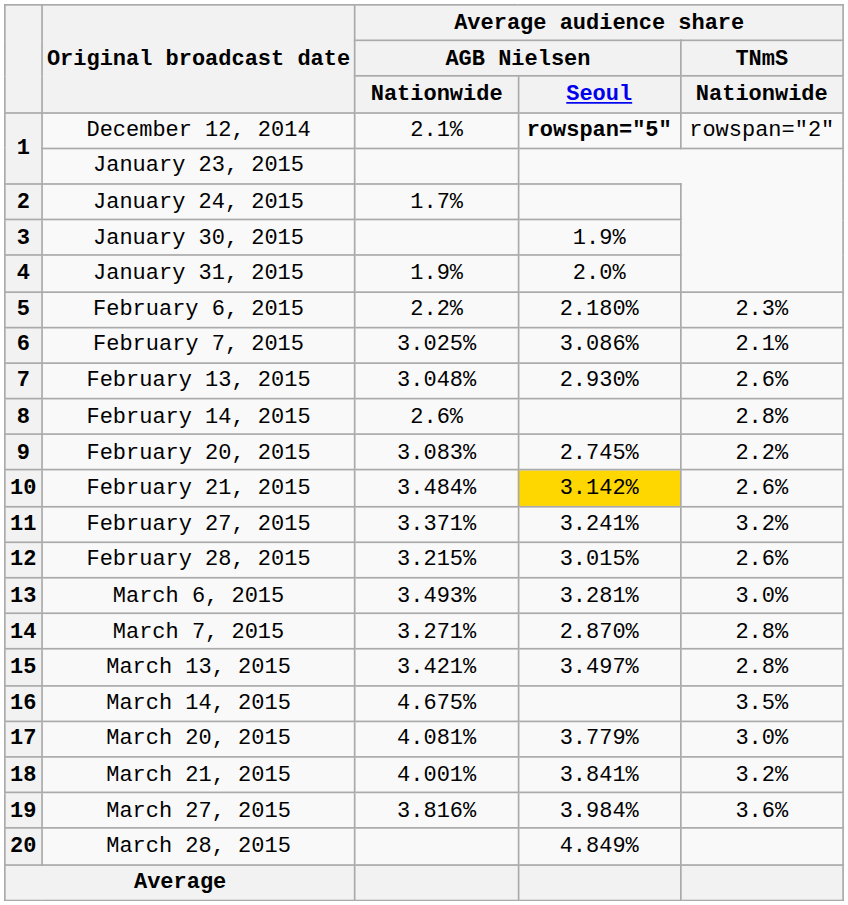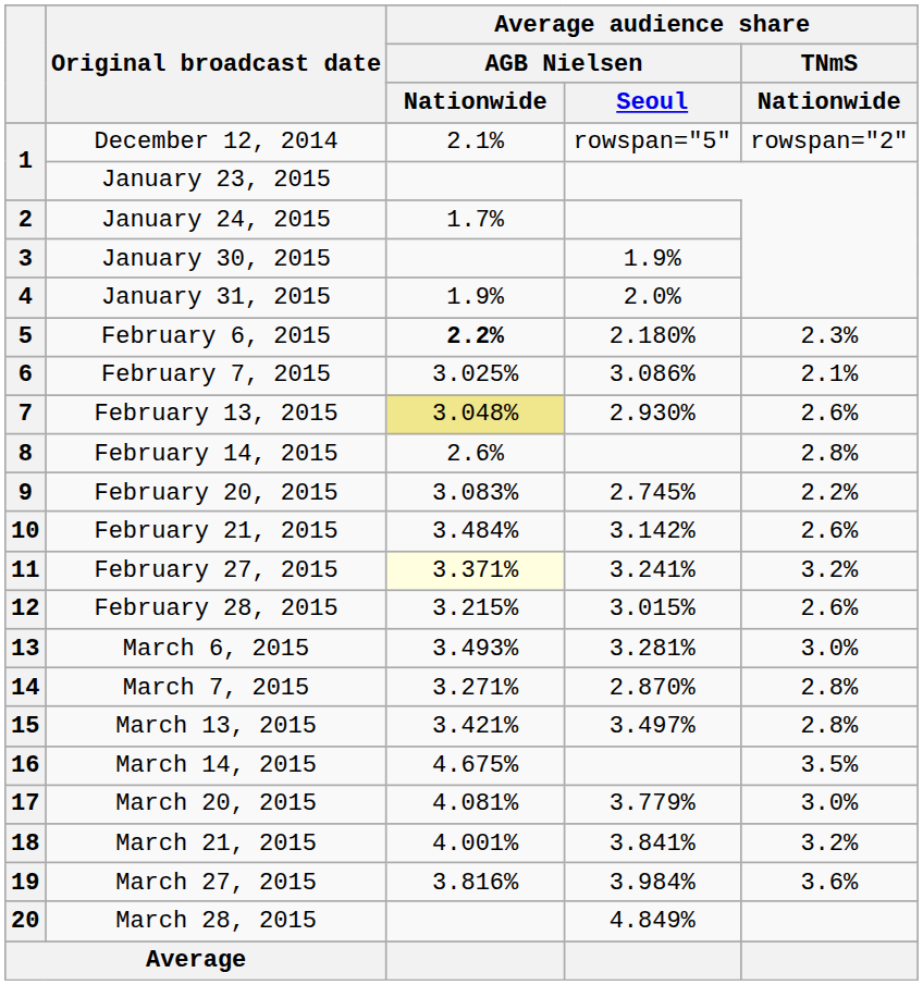1 / December 12, 2014 | Average audience share / AGB Nielsen / Seoul: bold -> normal
5 | Average audience share / AGB Nielsen / Nationwide: normal -> bold
7 | Average audience share / AGB Nielsen / Nationwide: no background -> khaki background
10 | Average audience share / AGB Nielsen / Seoul: gold background -> no background
11 | Average audience share / AGB Nielsen / Nationwide: no background -> lightyellow background
